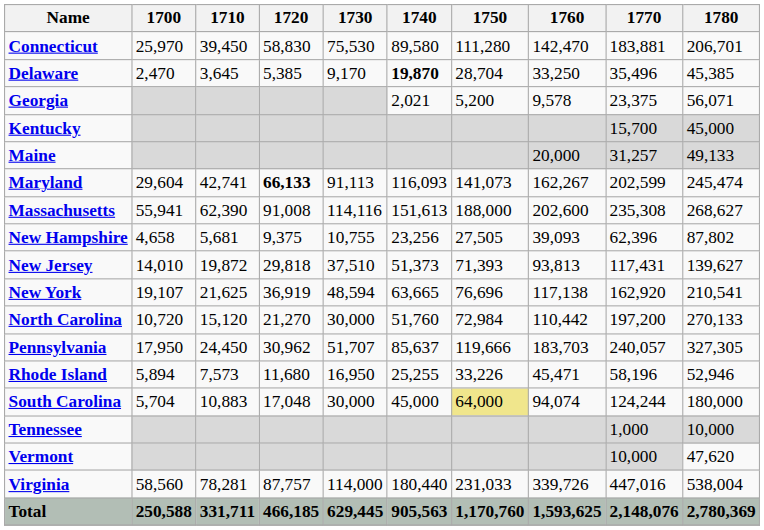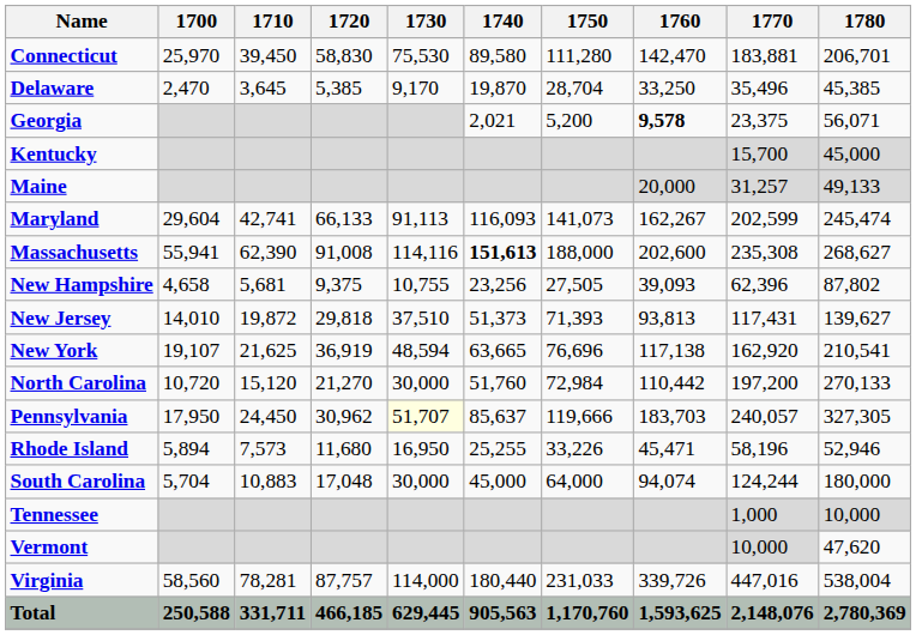Delaware | 1740: bold -> normal
Georgia | 1760: normal -> bold
Maryland | 1720: bold -> normal
Massachusetts | 1740: normal -> bold
Pennsylvania | 1730: no background -> lightyellow background
South Carolina | 1750: khaki background -> no background
